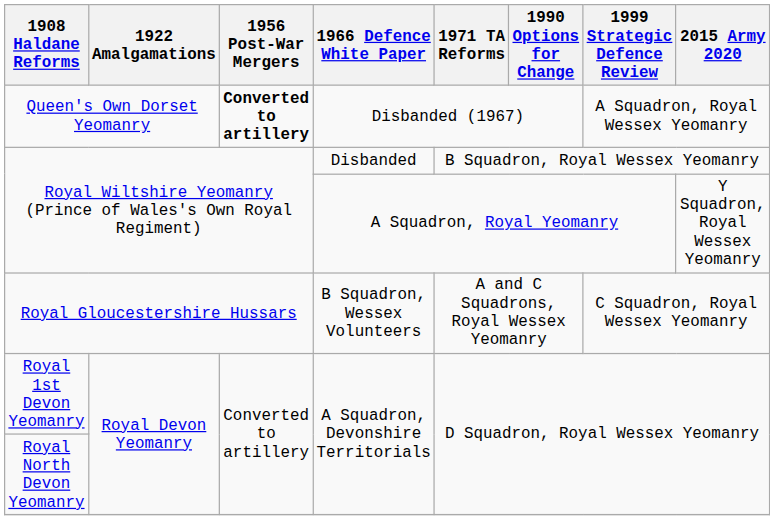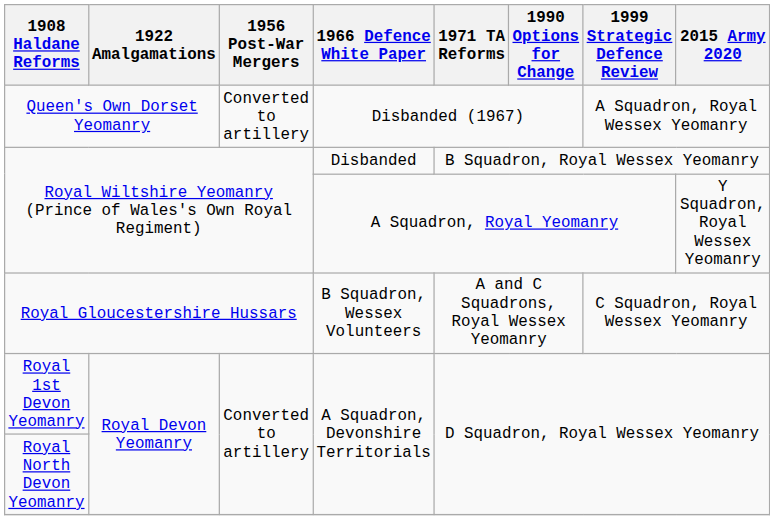Queen's Own Dorset Yeomanry | 1956 Post-War Mergers: bold -> normal
